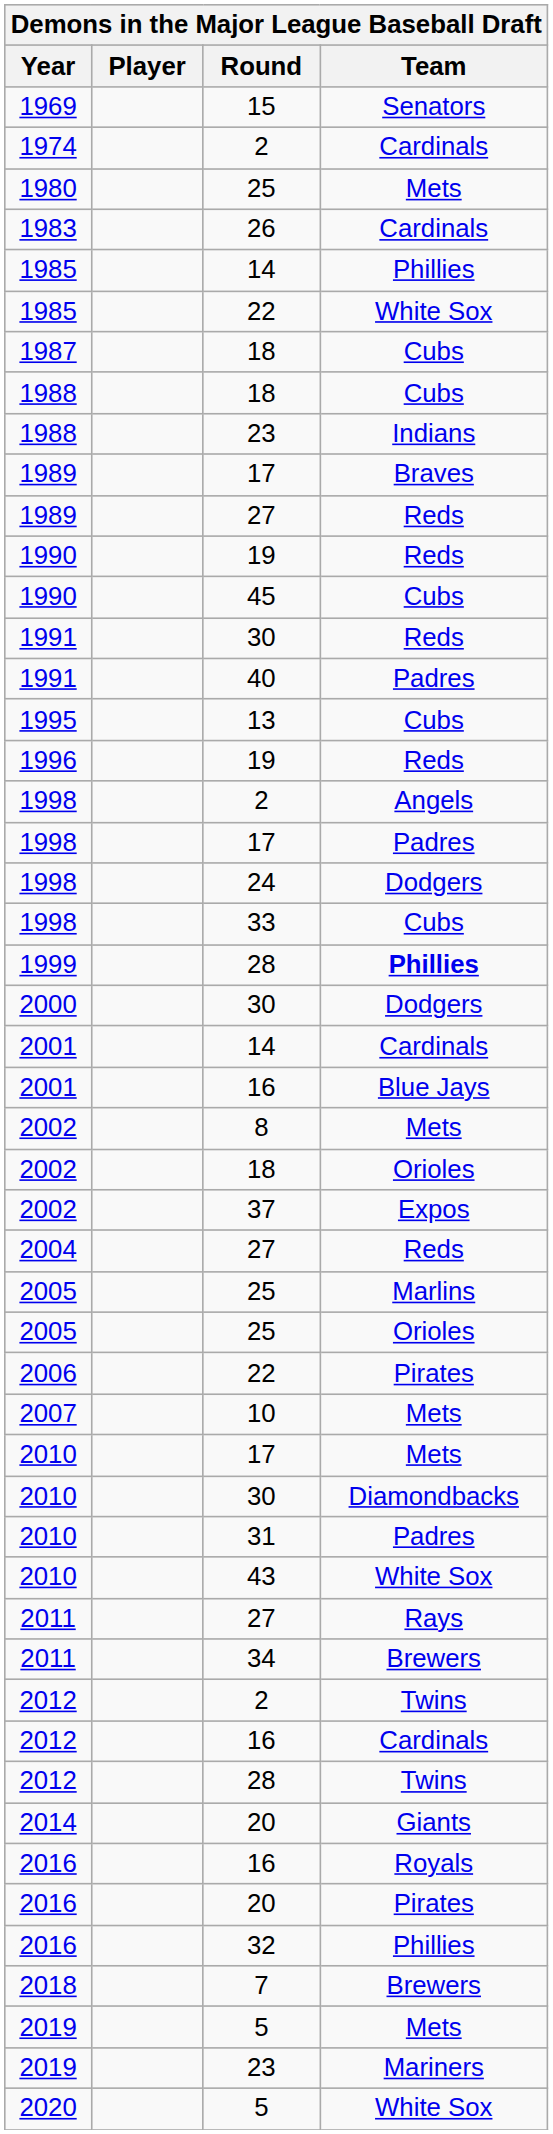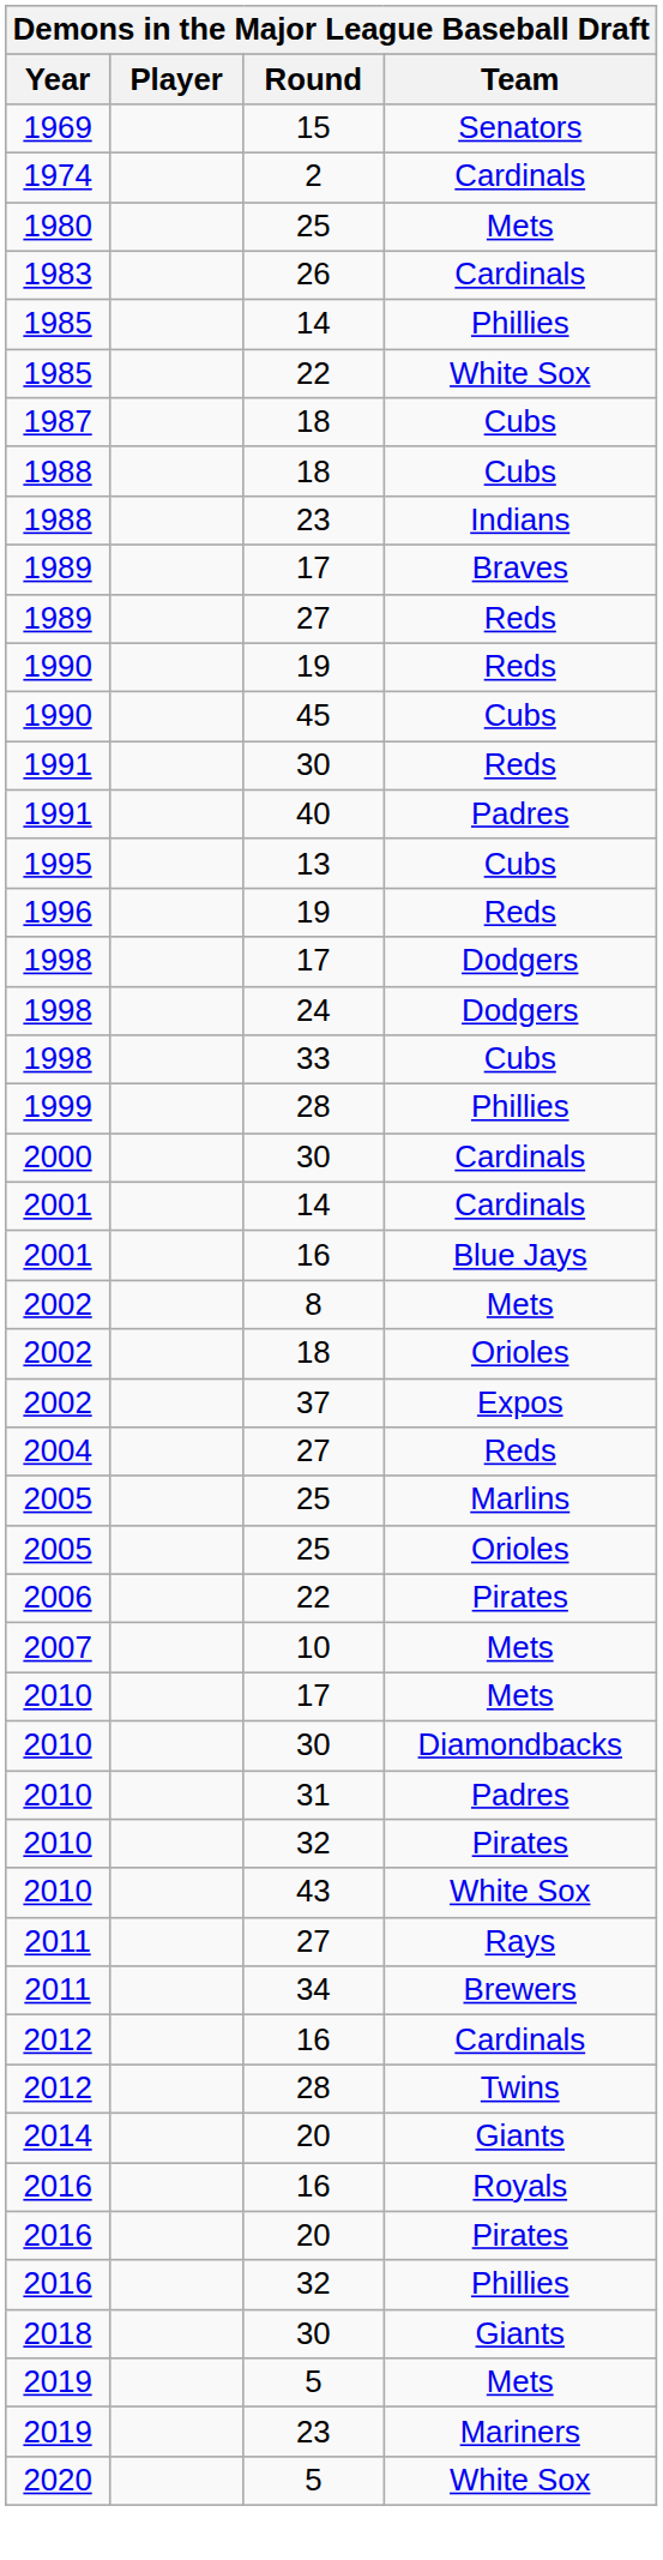- row: 1998 | 2 | Angels
1998 / 17 | Team: Padres -> Dodgers
1999 | Team: bold -> normal
2000 | Team: Dodgers -> Cardinals
+ row: 2010 | 32 | Pirates
- row: 2012 | 2 | Twins
- row: 2018 | 7 | Brewers
+ row: 2018 | 30 | Giants
